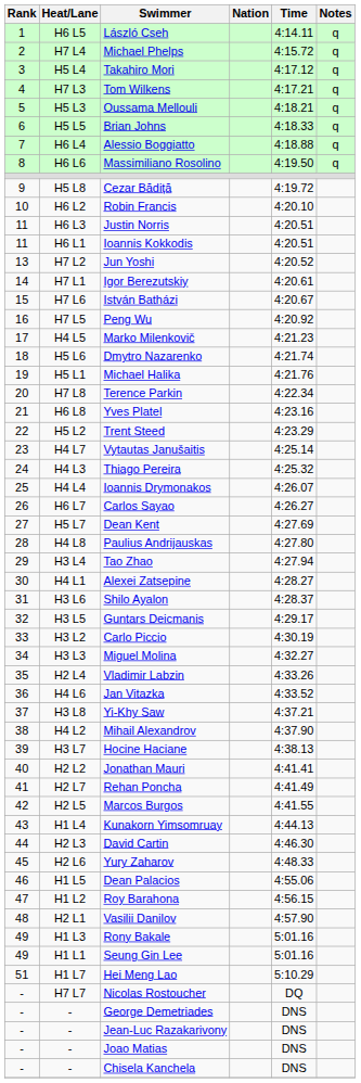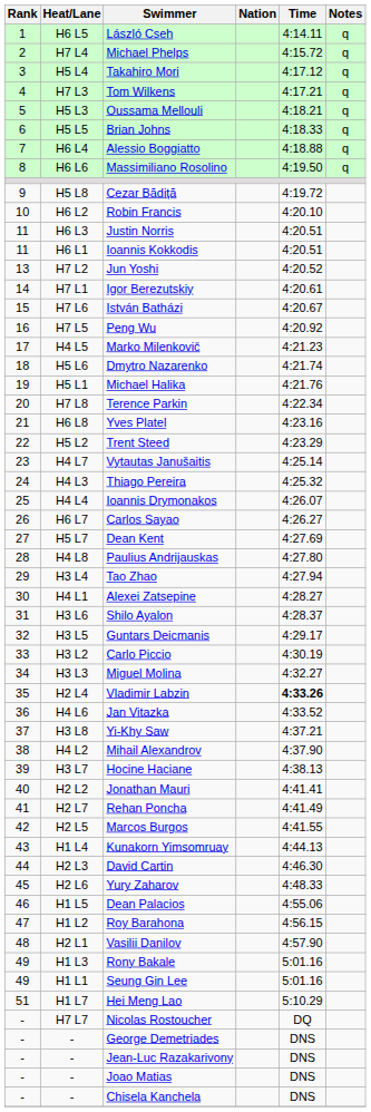Vladimir Labzin | Time: normal -> bold
